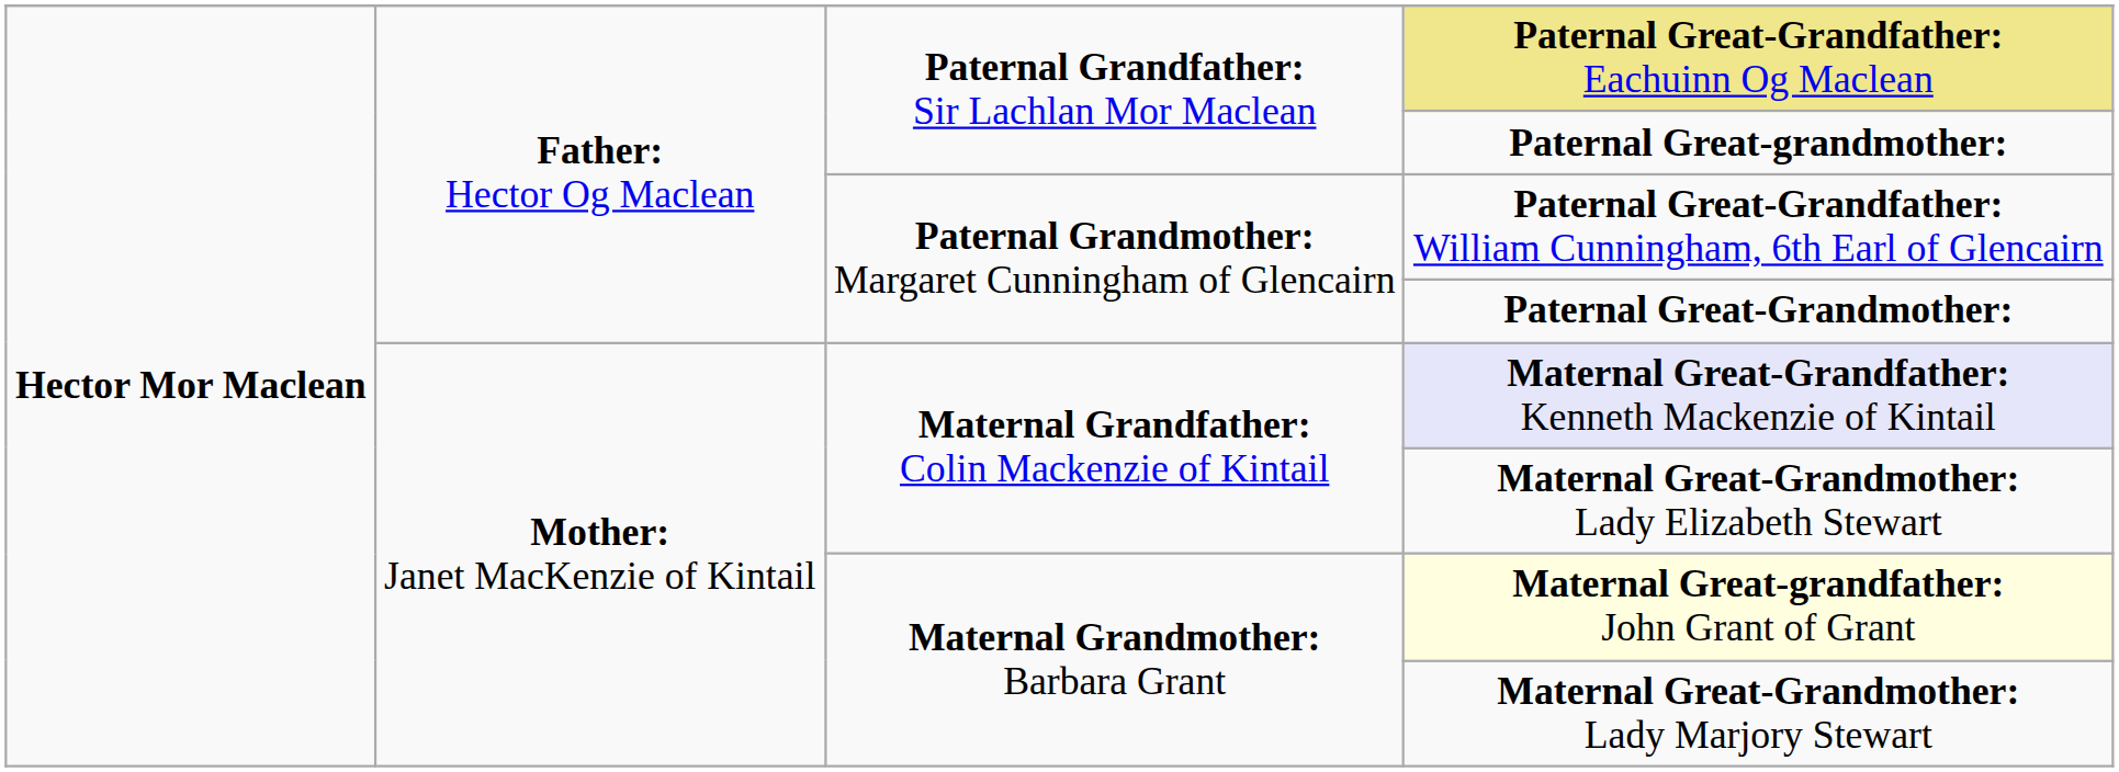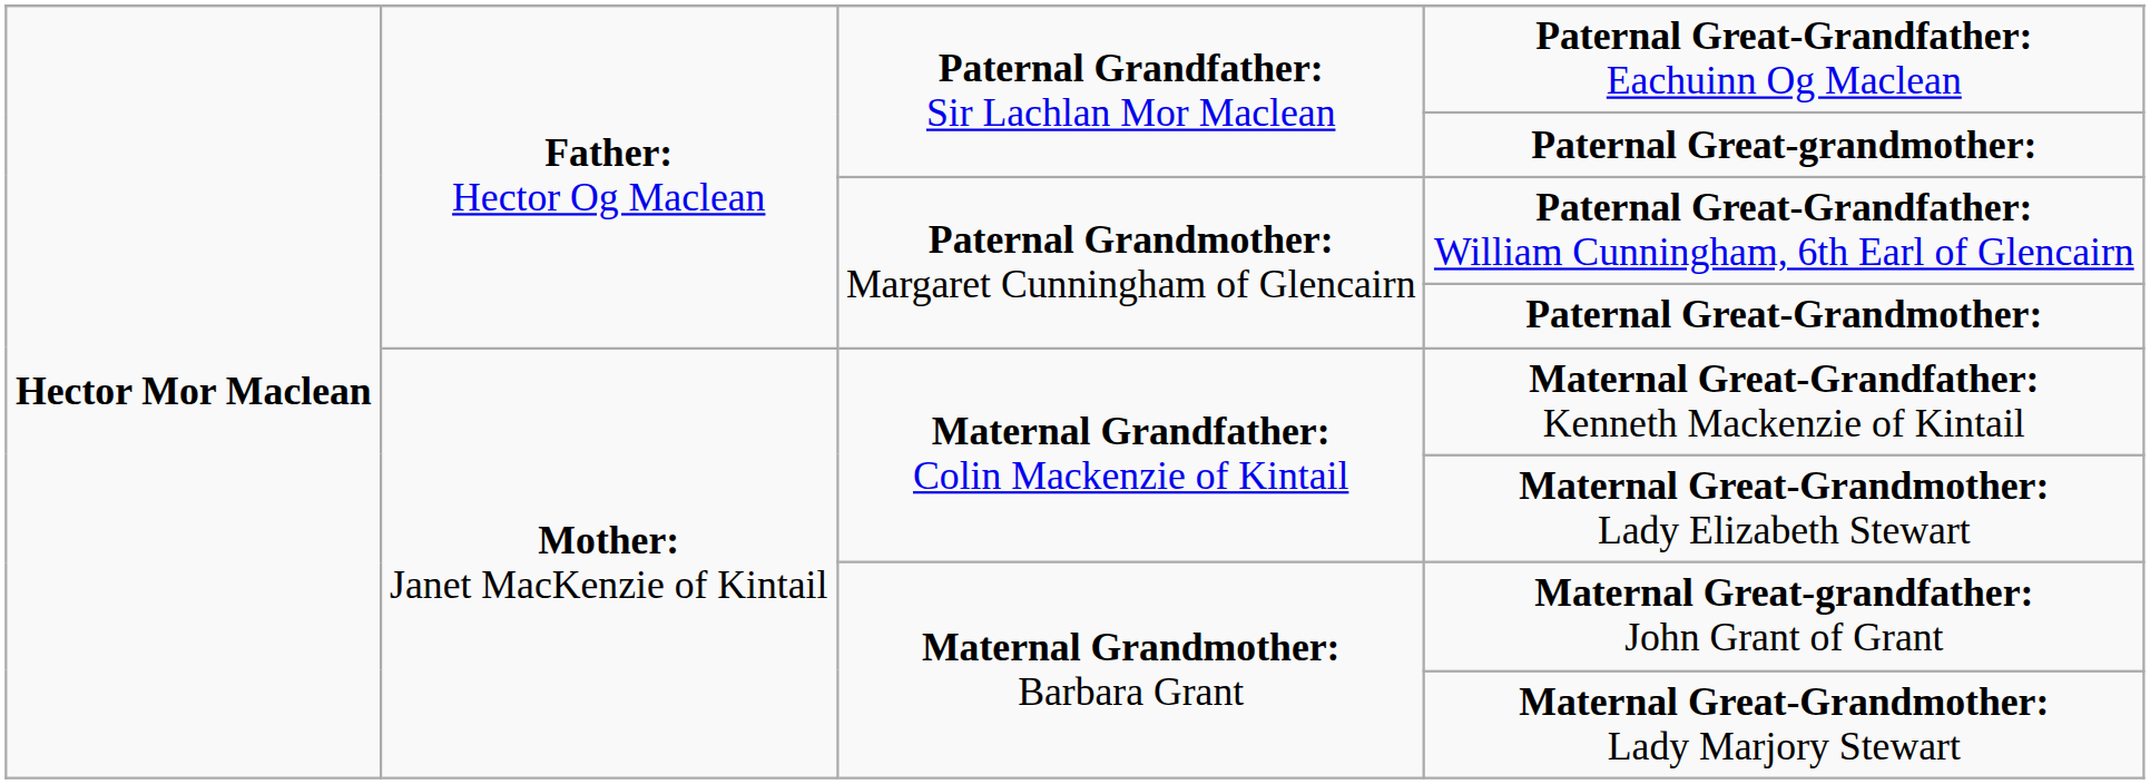Paternal Great-Grandfather: Eachuinn Og Maclean | column 4: khaki background -> no background
Maternal Great-Grandfather: Kenneth Mackenzie of Kintail | column 4: lavender background -> no background
Maternal Great-grandfather: John Grant of Grant | column 4: lightyellow background -> no background
